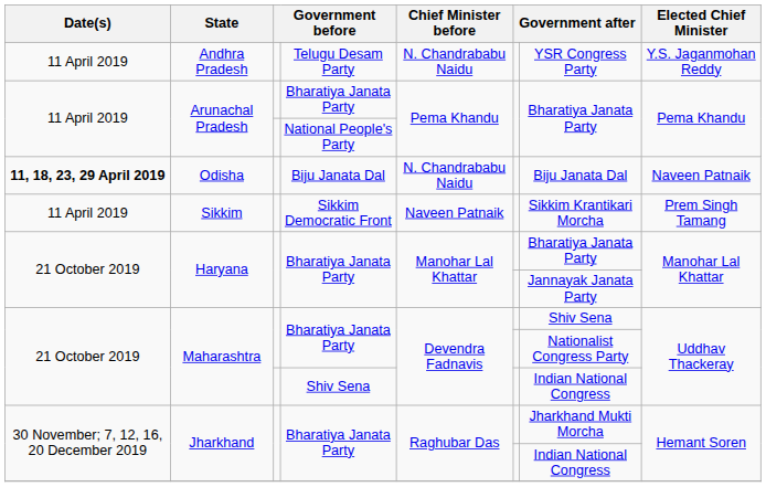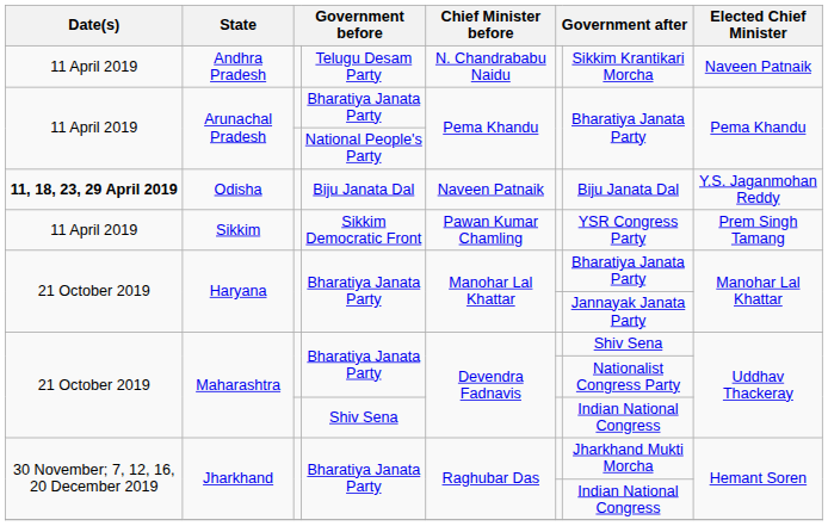Andhra Pradesh | column 7: YSR Congress Party -> Sikkim Krantikari Morcha
Andhra Pradesh | Elected Chief Minister: Y.S. Jaganmohan Reddy -> Naveen Patnaik
Odisha | Chief Minister before: N. Chandrababu Naidu -> Naveen Patnaik
Odisha | Elected Chief Minister: Naveen Patnaik -> Y.S. Jaganmohan Reddy
Sikkim | Chief Minister before: Naveen Patnaik -> Pawan Kumar Chamling
Sikkim | column 7: Sikkim Krantikari Morcha -> YSR Congress Party
